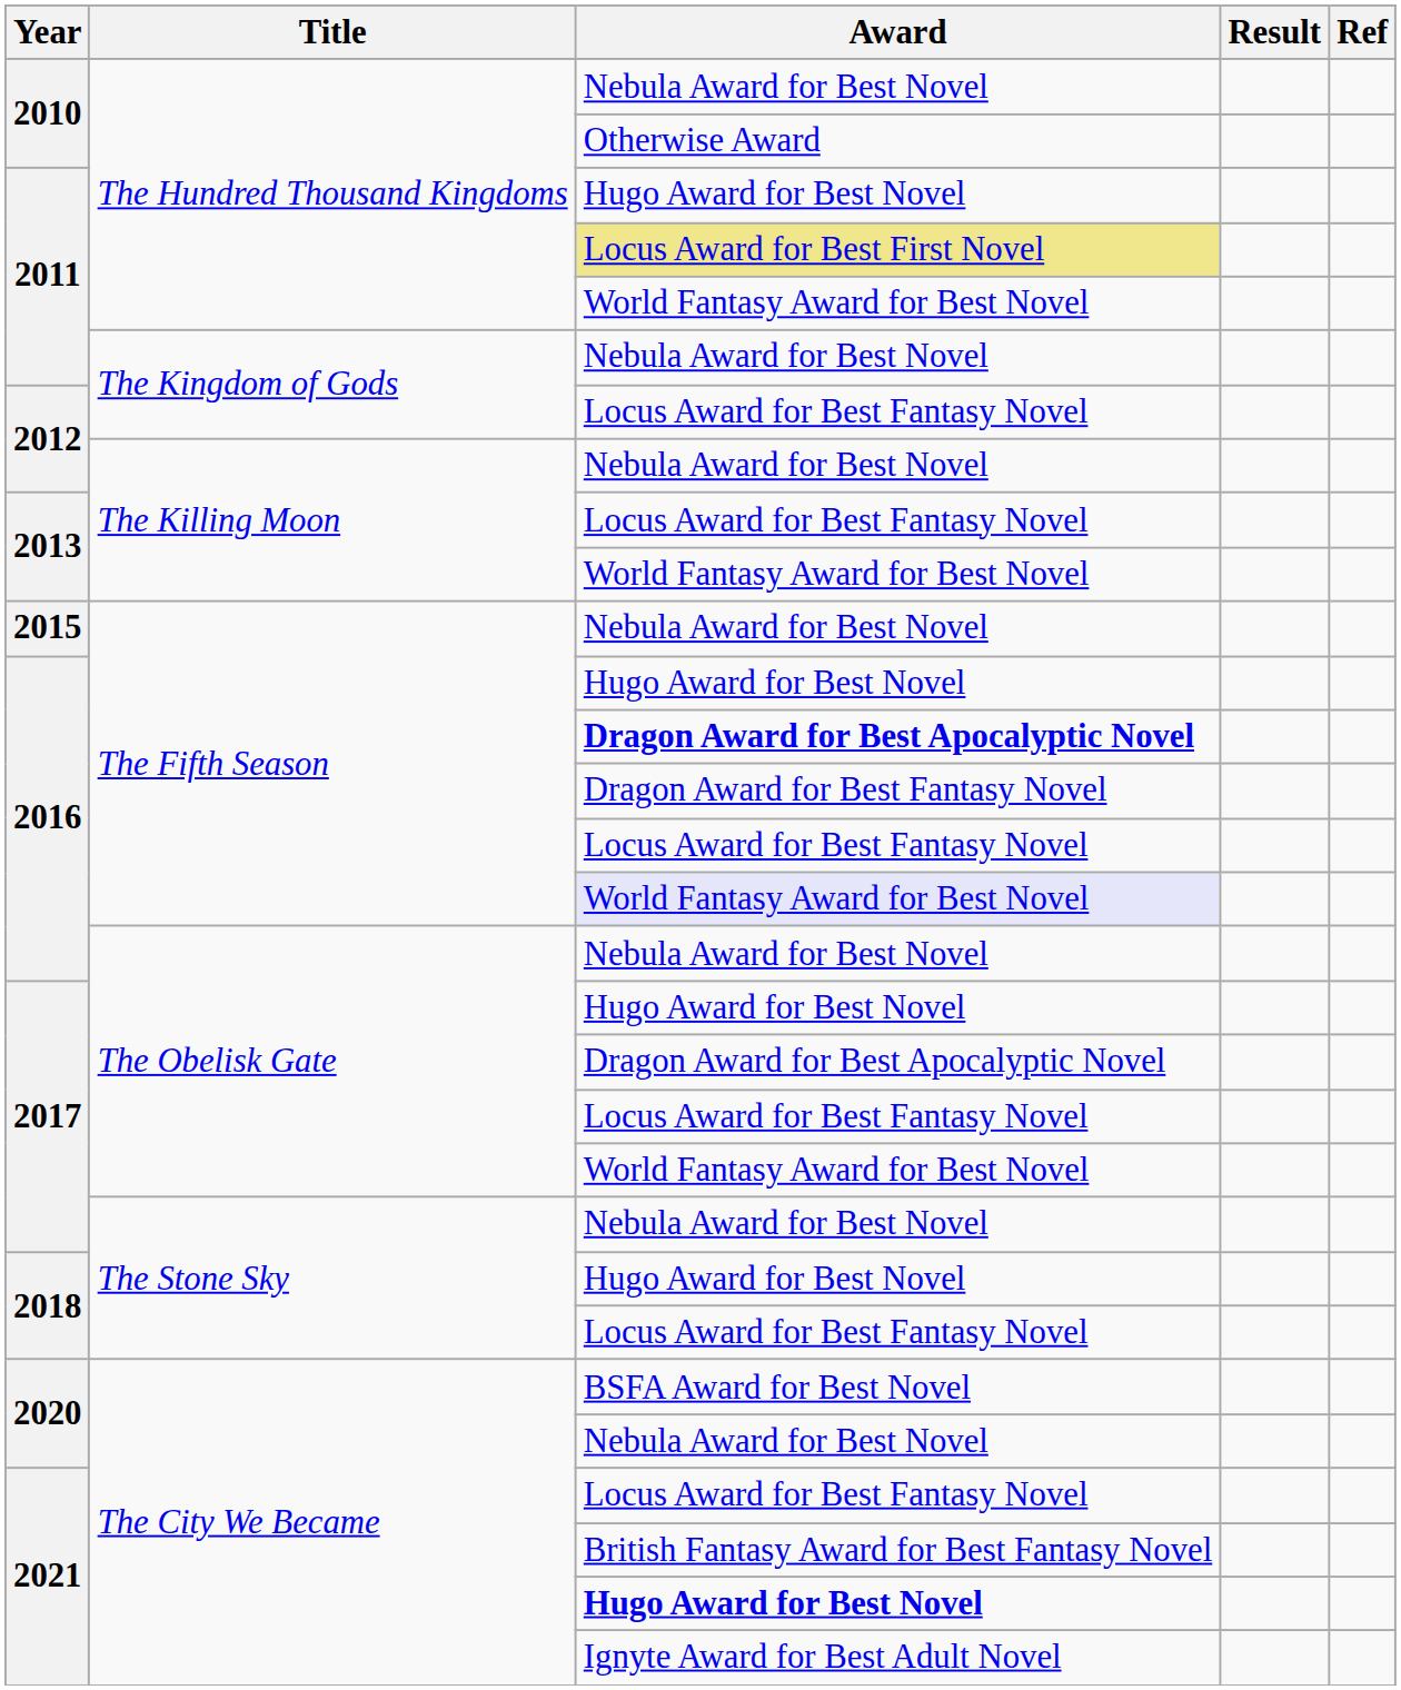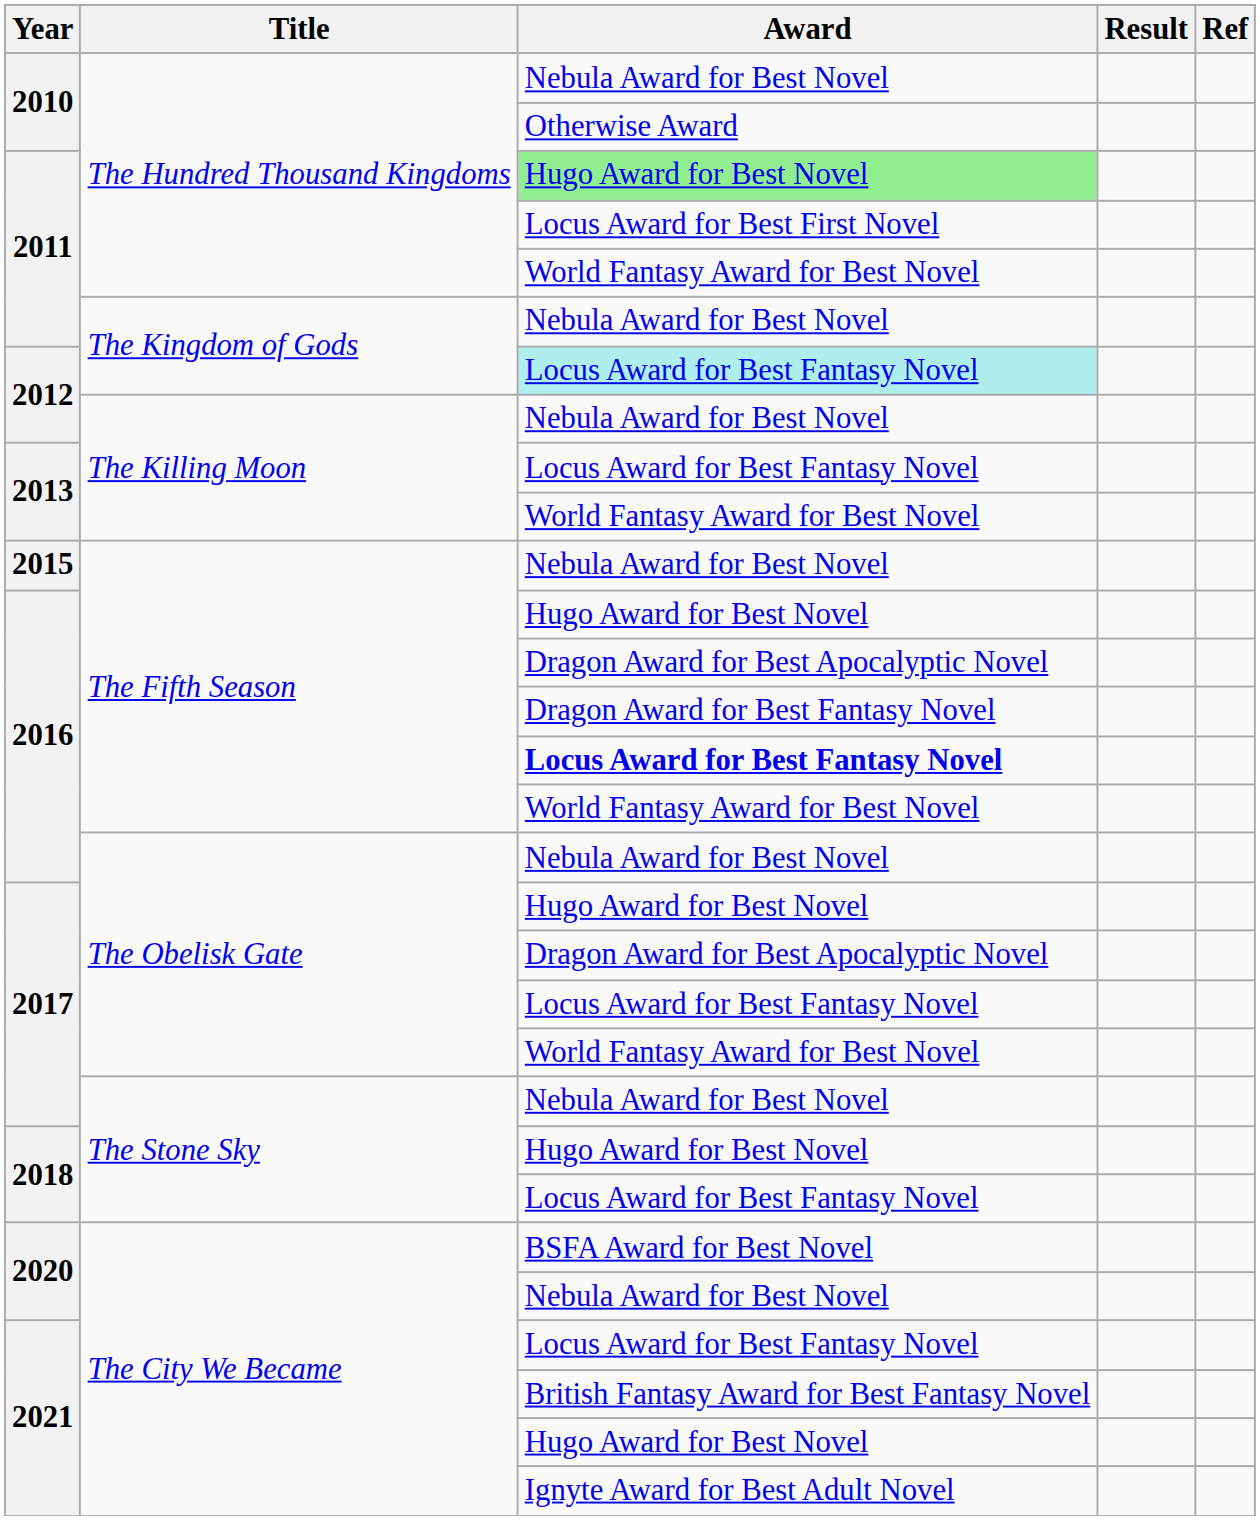2011 / Hugo Award for Best Novel | Award: no background -> lightgreen background
Locus Award for Best First Novel | Award: khaki background -> no background
2012 / Locus Award for Best Fantasy Novel | Award: no background -> paleturquoise background
2016 / Dragon Award for Best Apocalyptic Novel | Award: bold -> normal
2016 / Locus Award for Best Fantasy Novel | Award: normal -> bold
2016 / World Fantasy Award for Best Novel | Award: lavender background -> no background
2021 / Hugo Award for Best Novel | Award: bold -> normal
